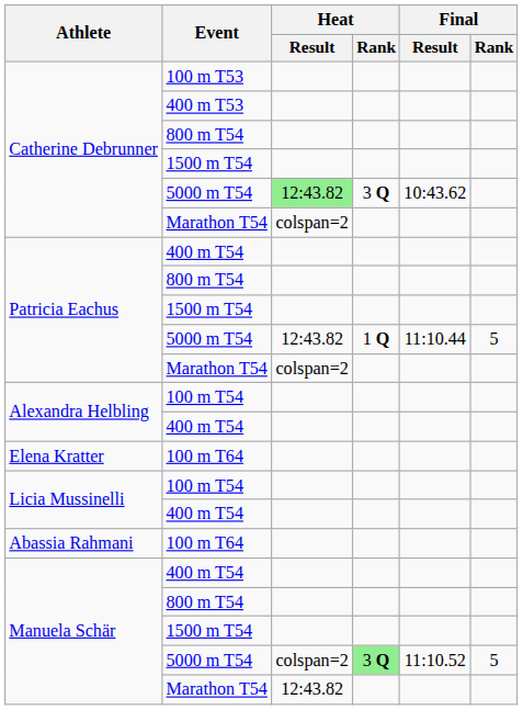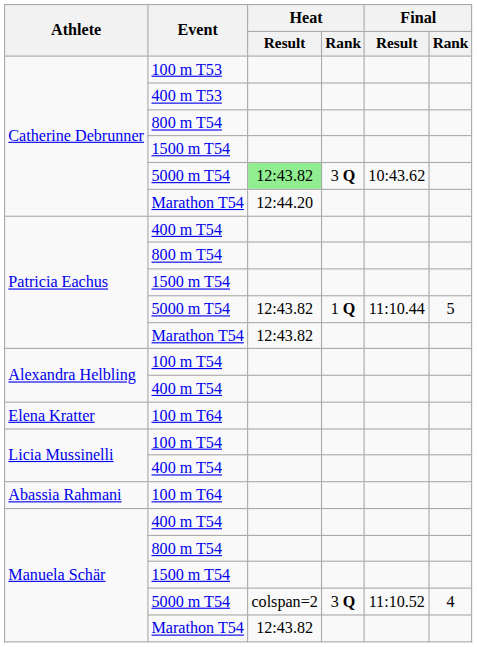Catherine Debrunner / Marathon T54 | Heat / Result: colspan=2 -> 12:44.20
Patricia Eachus / Marathon T54 | Heat / Result: colspan=2 -> 12:43.82
Manuela Schär / 5000 m T54 | Heat / Rank: lightgreen background -> no background
Manuela Schär / 5000 m T54 | Final / Rank: 5 -> 4
